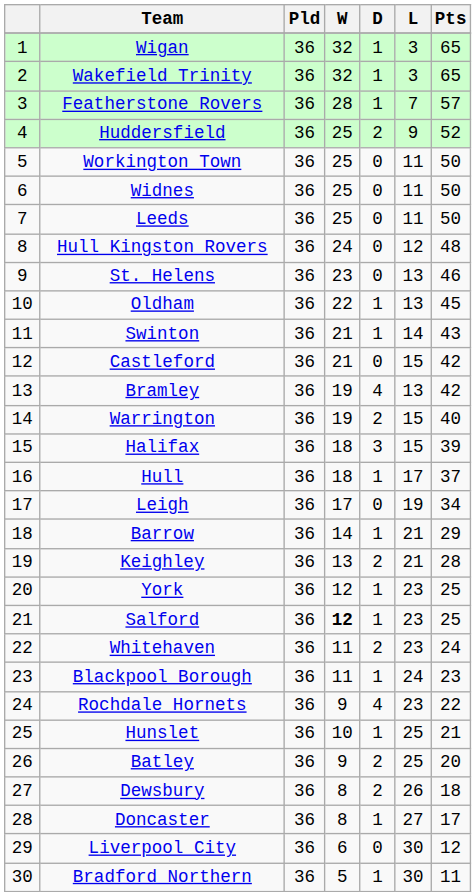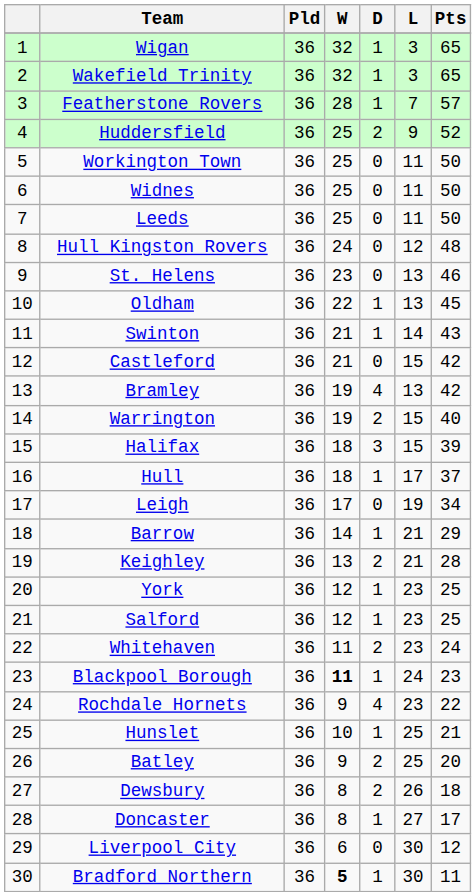Salford | W: bold -> normal
Blackpool Borough | W: normal -> bold
Bradford Northern | W: normal -> bold
